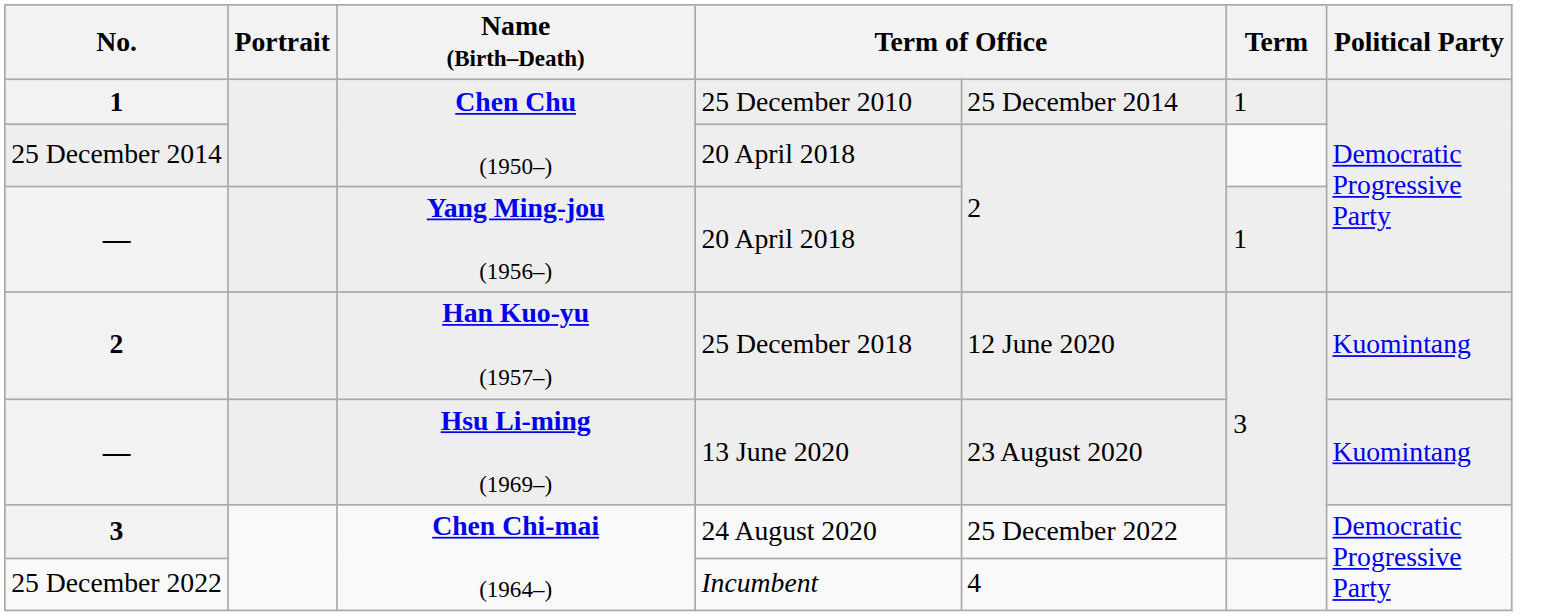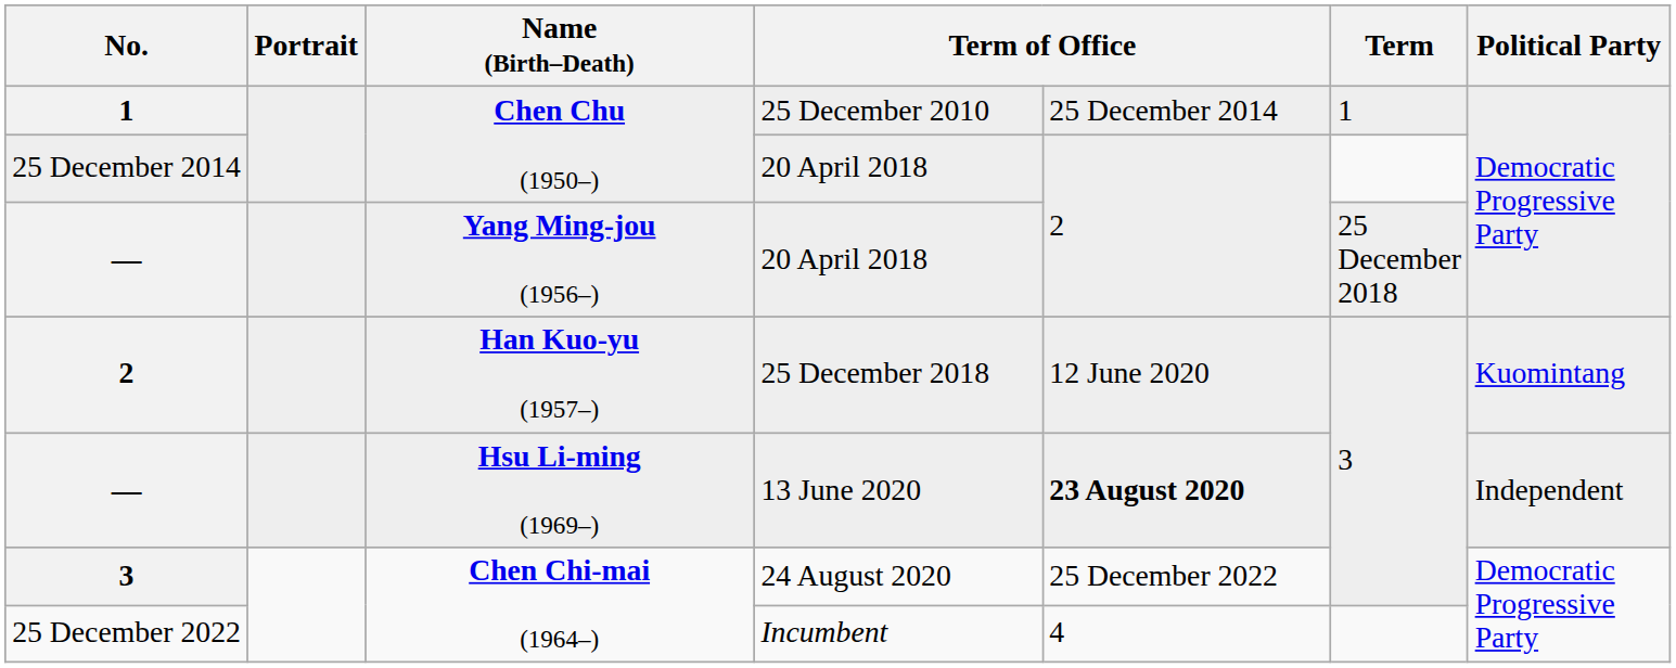— / 20 April 2018 | Term: 1 -> 25 December 2018
— / 13 June 2020 | column 5: normal -> bold
— / 13 June 2020 | Political Party: Kuomintang -> Independent
